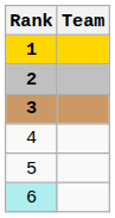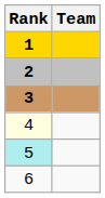4 | Rank: no background -> lightyellow background
5 | Rank: no background -> paleturquoise background
6 | Rank: paleturquoise background -> no background
